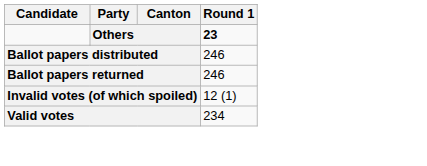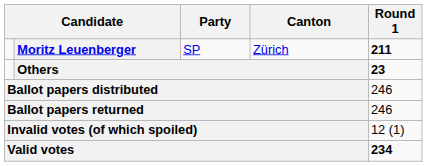+ row: Moritz Leuenberger | SP | Zürich | 211
Valid votes | Round 1: normal -> bold
